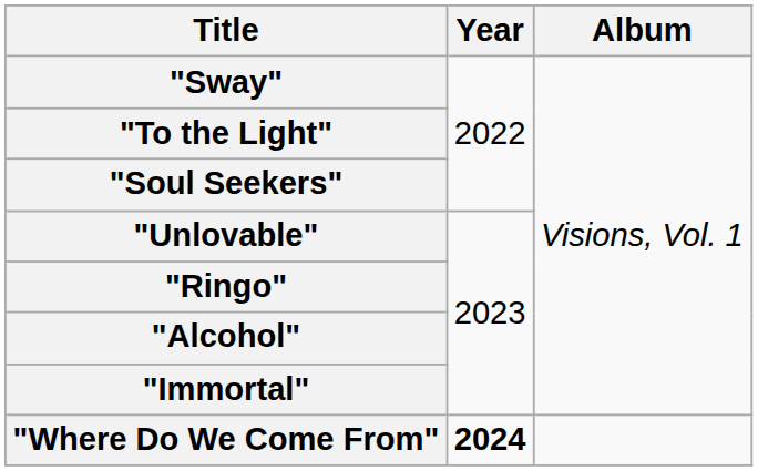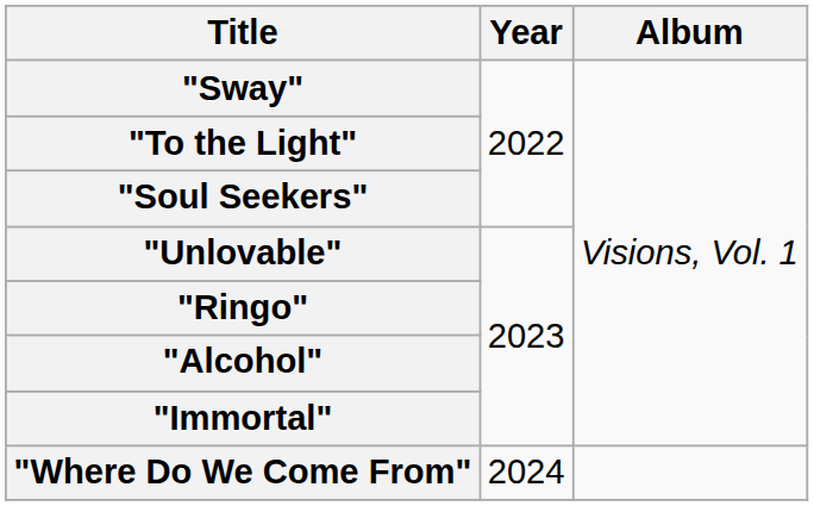"Where Do We Come From" | Year: bold -> normal
